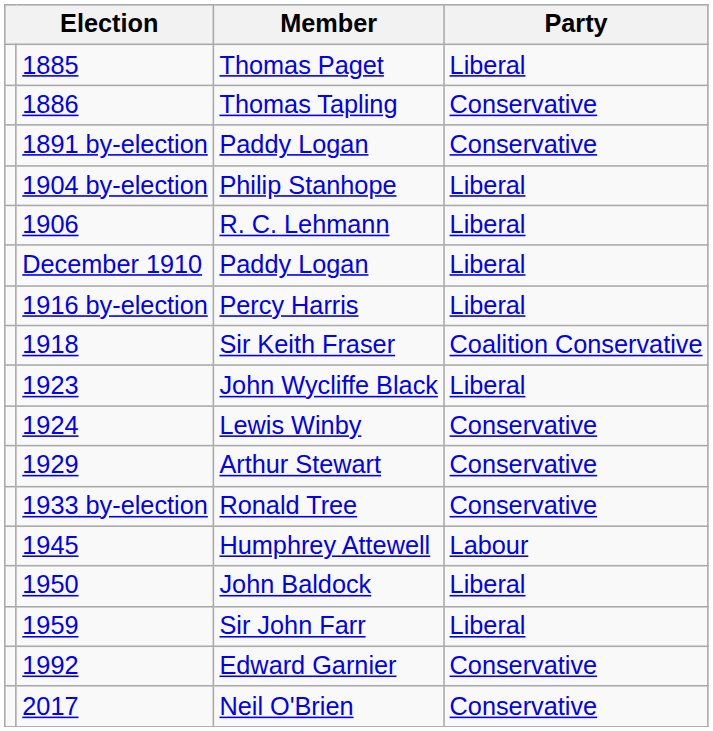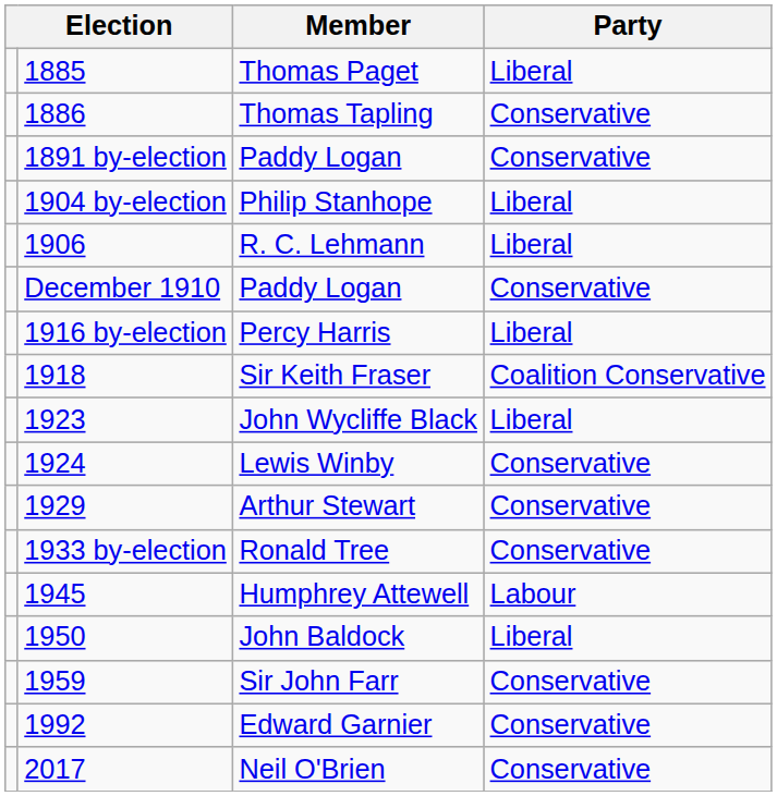December 1910 / Paddy Logan | Party: Liberal -> Conservative
Sir John Farr | Party: Liberal -> Conservative
